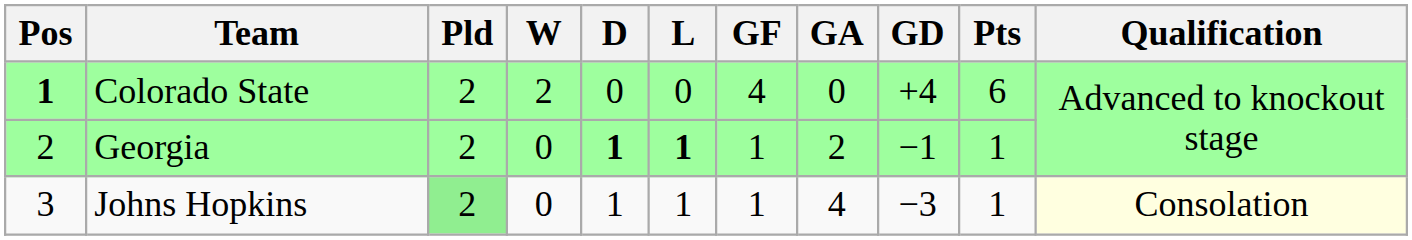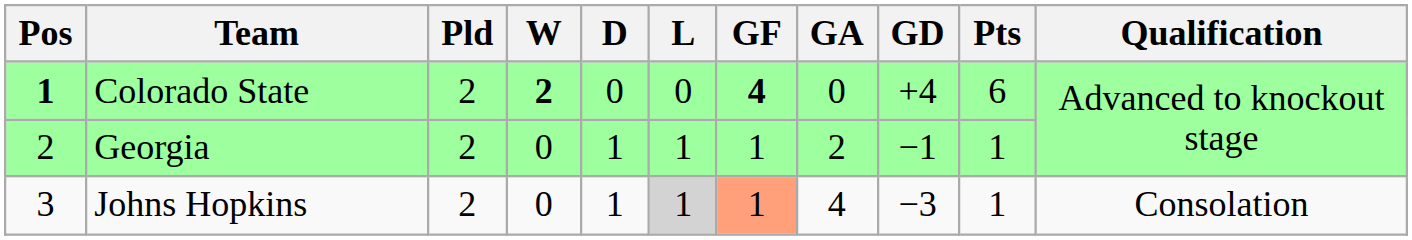Colorado State | W: normal -> bold
Colorado State | GF: normal -> bold
Georgia | D: bold -> normal
Georgia | L: bold -> normal
Johns Hopkins | Pld: lightgreen background -> no background
Johns Hopkins | L: no background -> lightgrey background
Johns Hopkins | GF: no background -> lightsalmon background
Johns Hopkins | Qualification: lightyellow background -> no background
